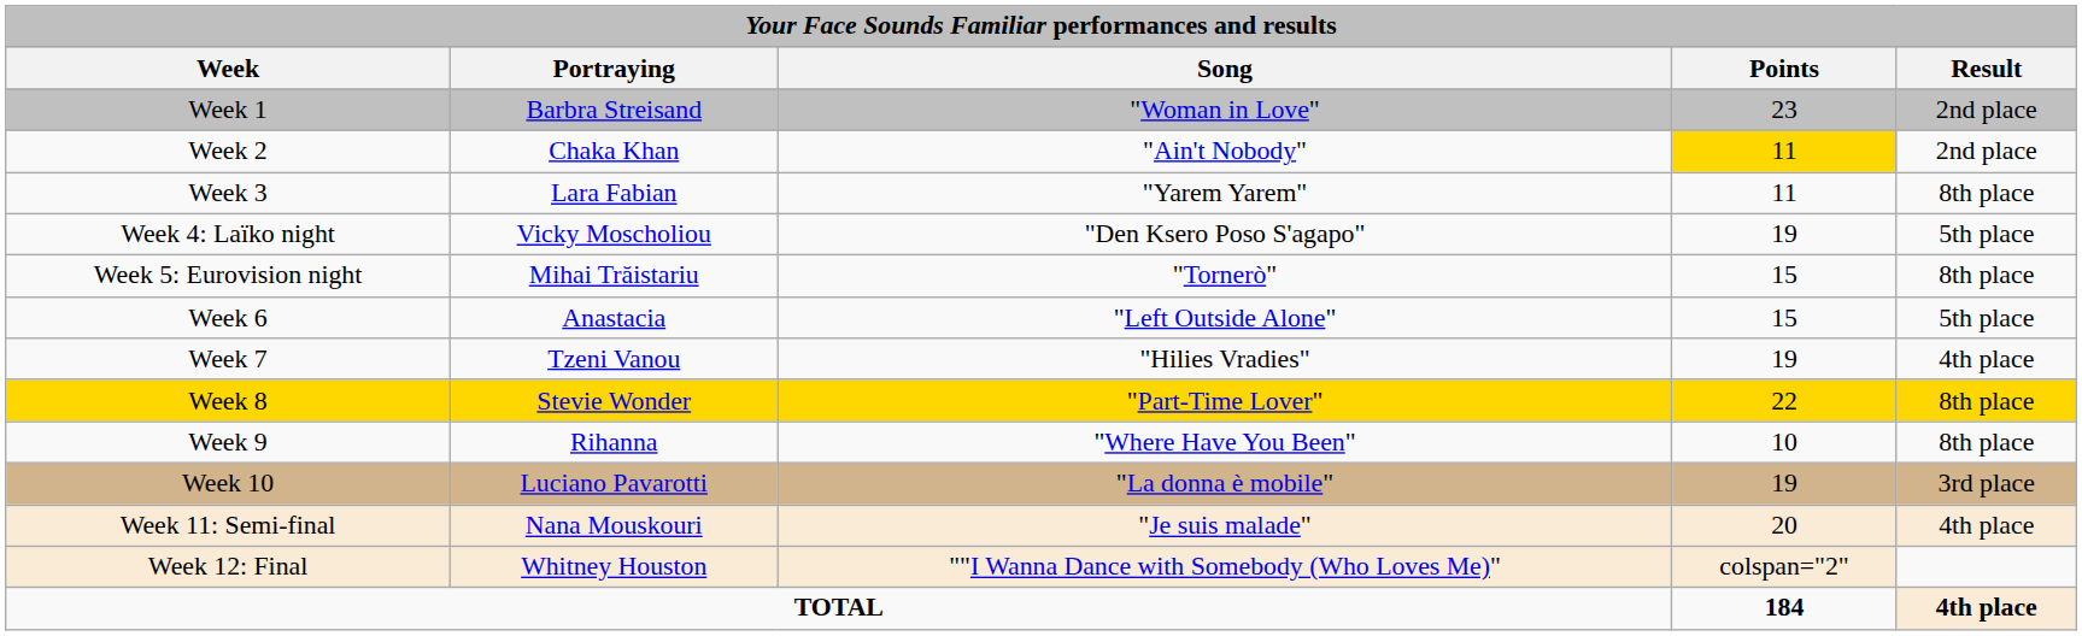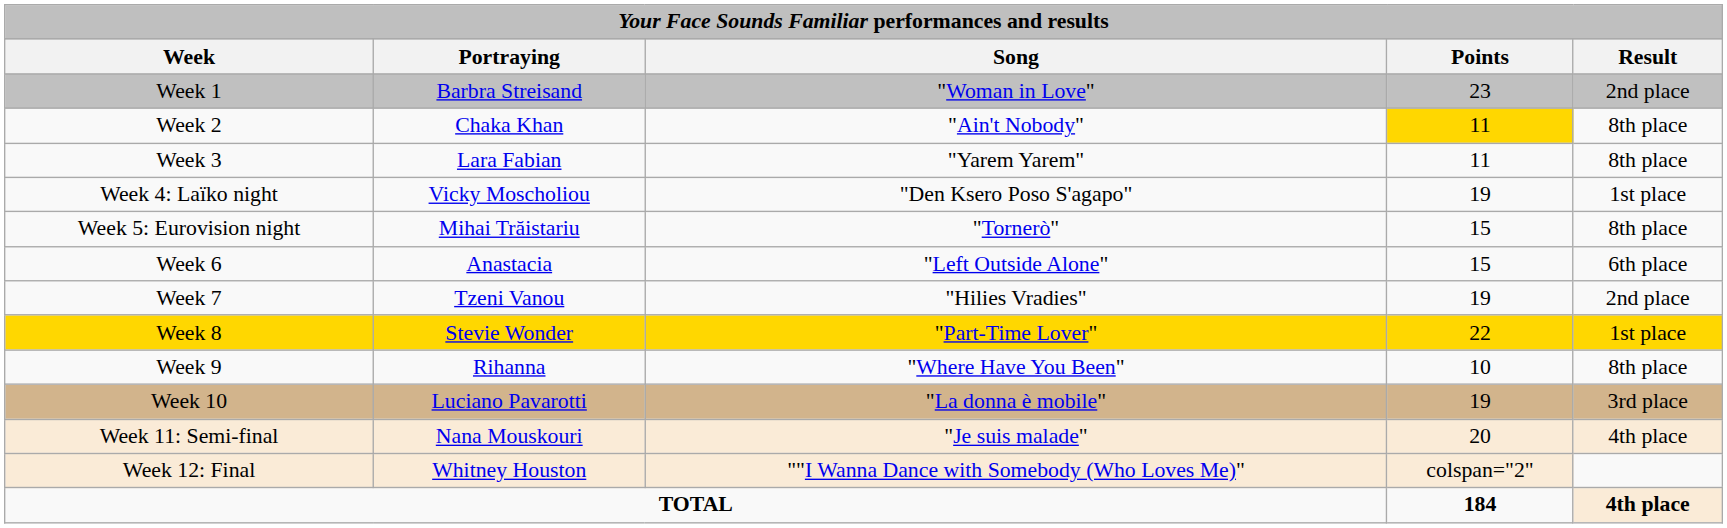Week 2 | Result: 2nd place -> 8th place
Week 4: Laïko night | Result: 5th place -> 1st place
Week 6 | Result: 5th place -> 6th place
Week 7 | Result: 4th place -> 2nd place
Week 8 | Result: 8th place -> 1st place
